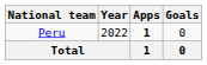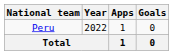Peru | Apps: bold -> normal
